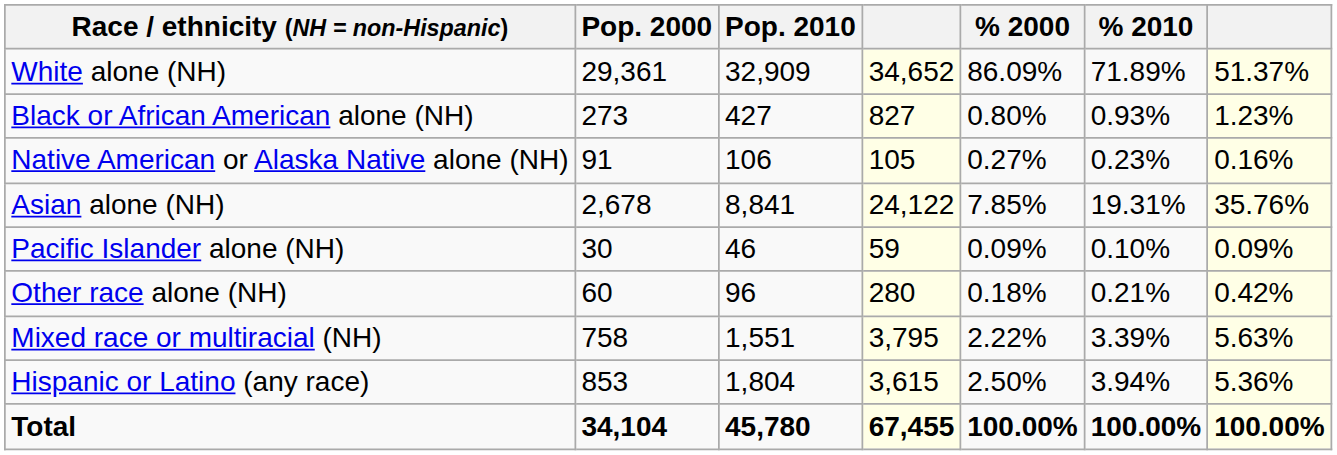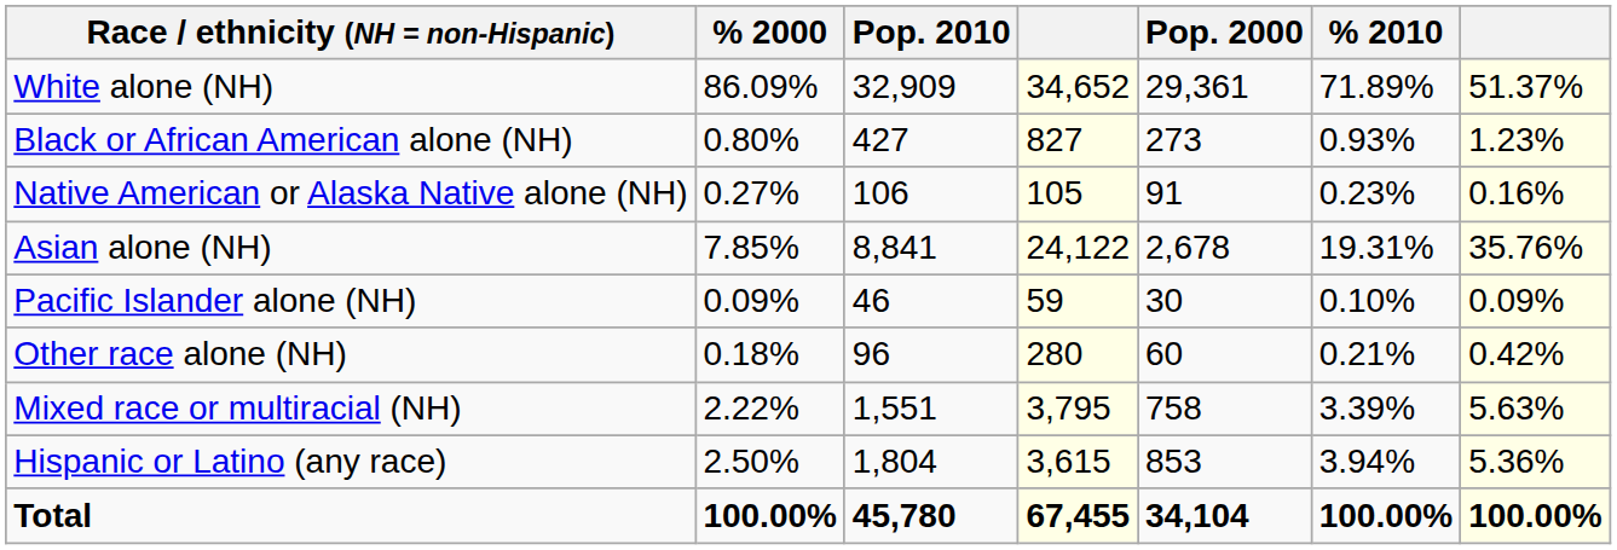columns swapped: Pop. 2000 <-> % 2000
